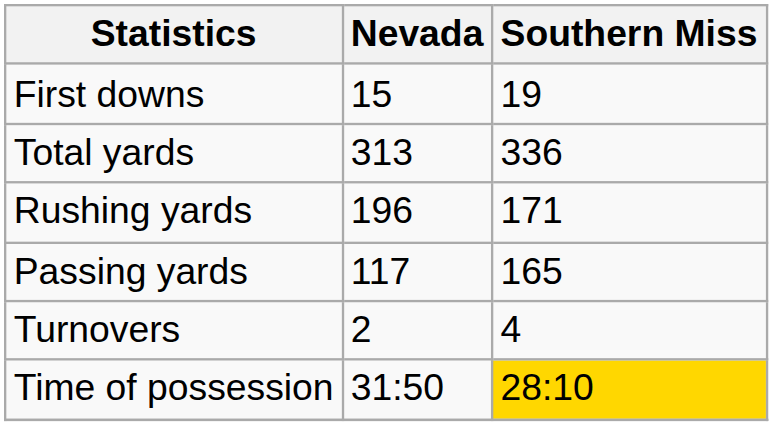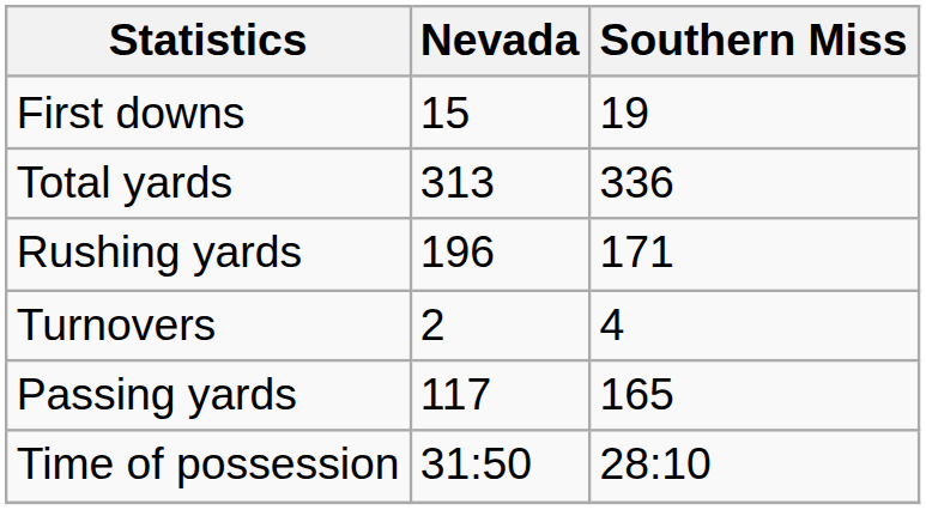rows swapped: Passing yards <-> Turnovers
Time of possession | Southern Miss: gold background -> no background
